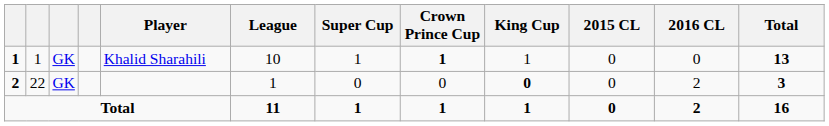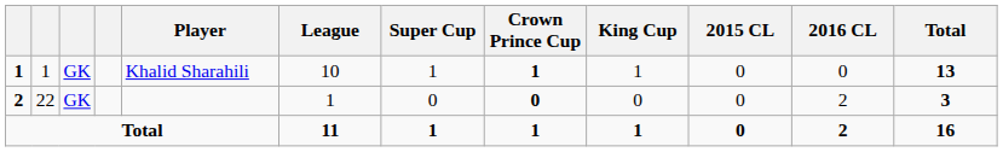row 3 | Crown Prince Cup: normal -> bold
row 3 | King Cup: bold -> normal
